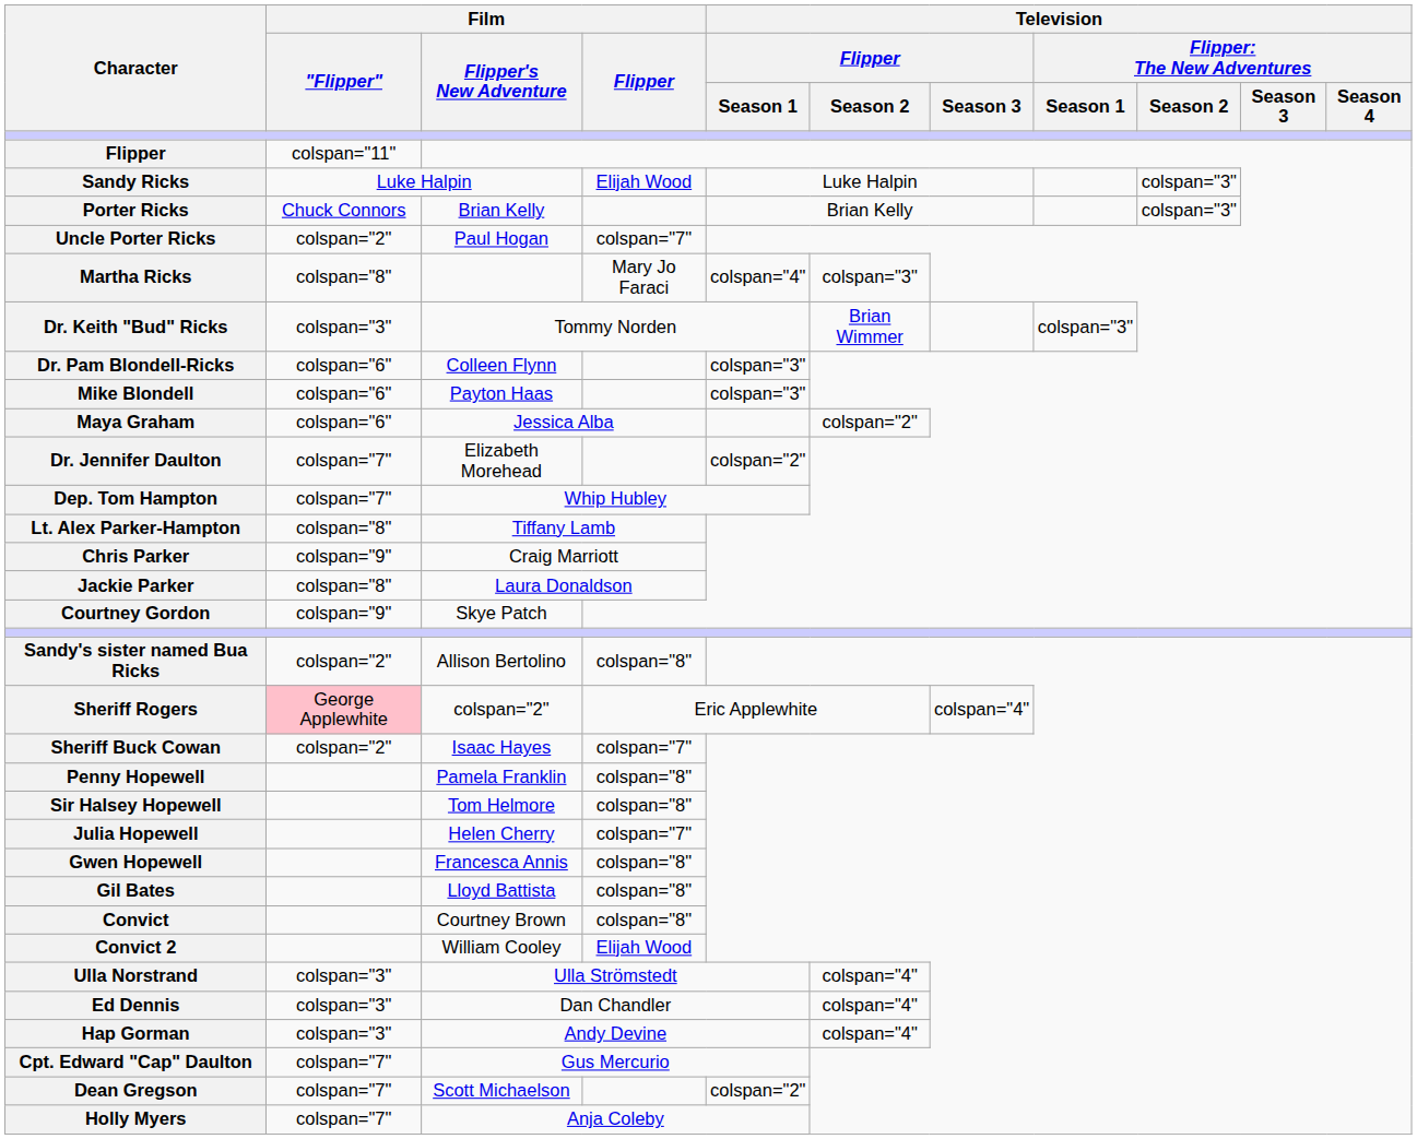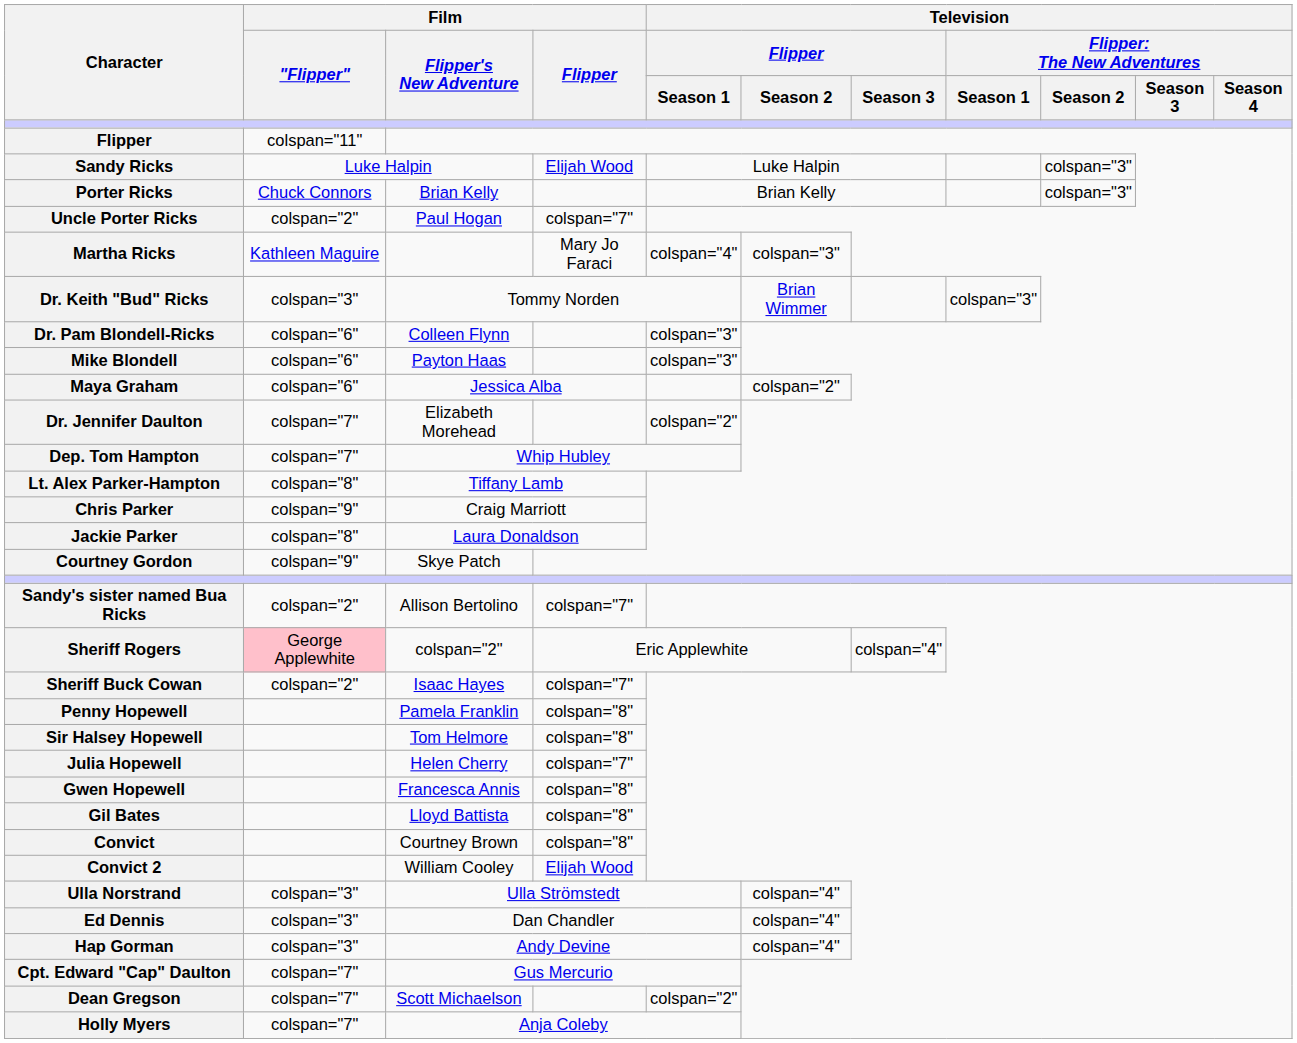Martha Ricks | Film / "Flipper": colspan="8" -> Kathleen Maguire
Sandy's sister named Bua Ricks | Film / Flipper: colspan="8" -> colspan="7"
